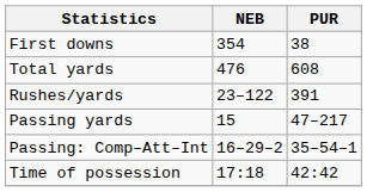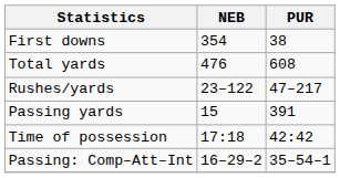Rushes/yards | PUR: 391 -> 47–217
Passing yards | PUR: 47–217 -> 391
rows swapped: Passing: Comp–Att–Int <-> Time of possession
